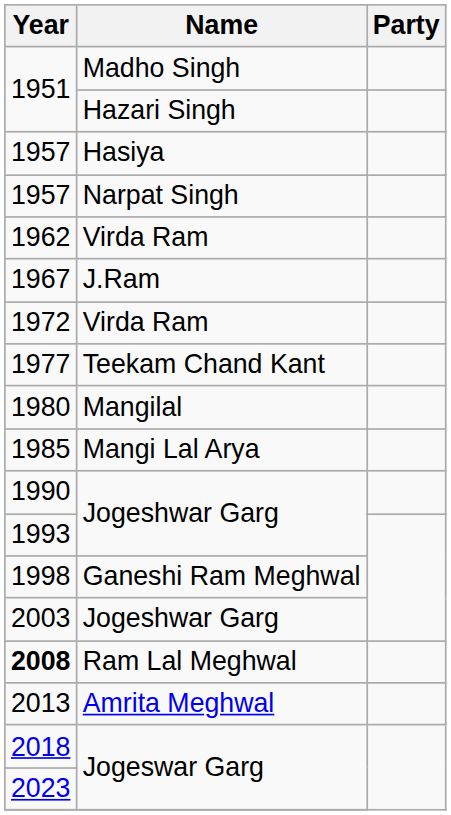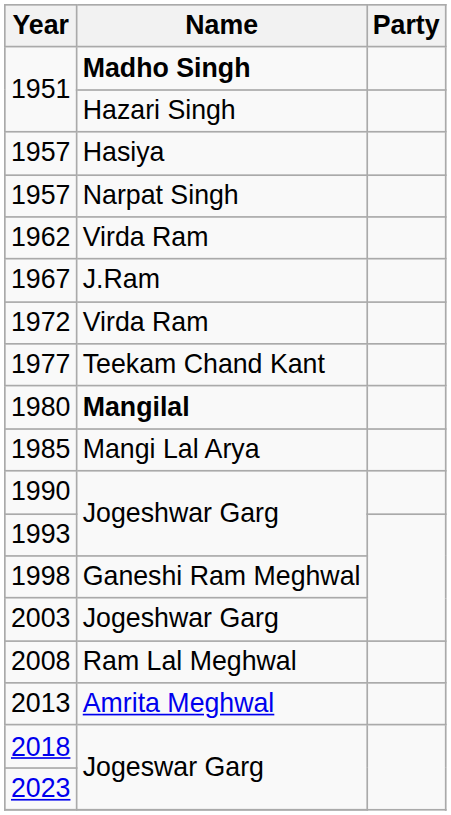1951 / Madho Singh | Name: normal -> bold
1980 | Name: normal -> bold
2008 | Year: bold -> normal
